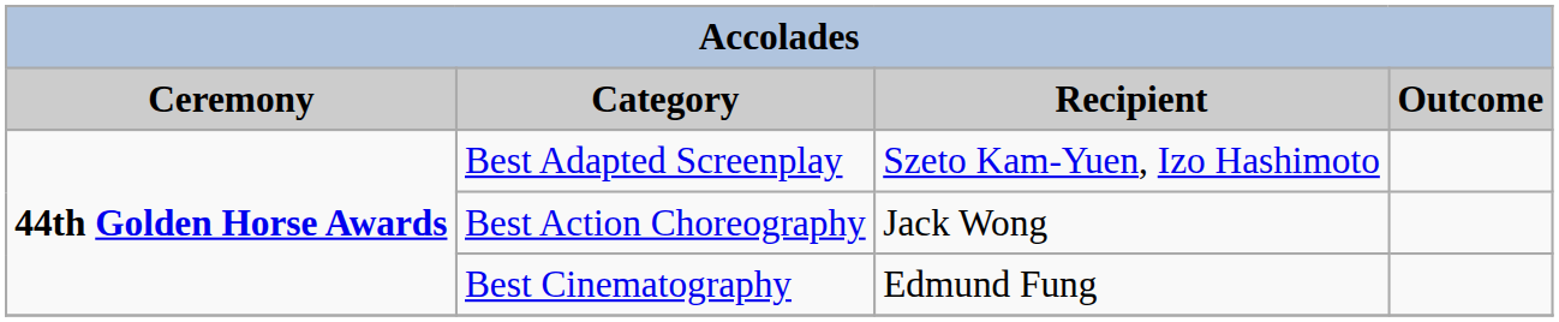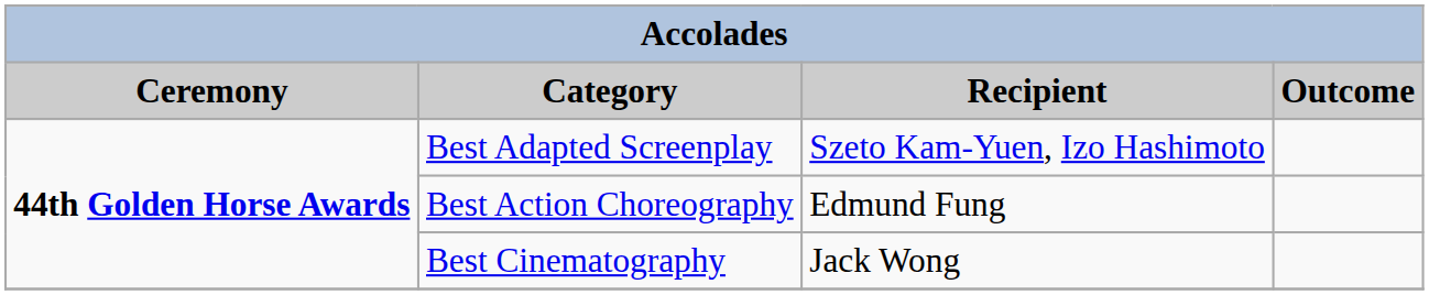Best Action Choreography | Recipient: Jack Wong -> Edmund Fung
Best Cinematography | Recipient: Edmund Fung -> Jack Wong
